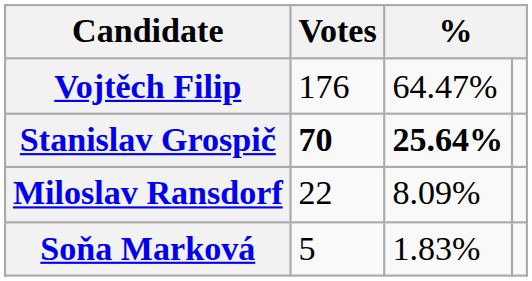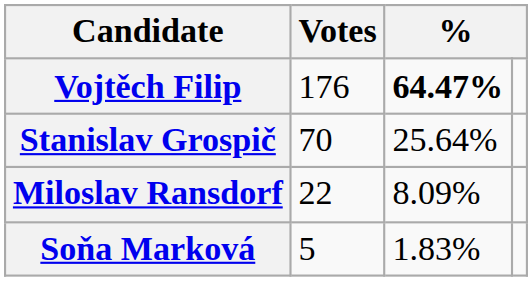Vojtěch Filip | column 3: normal -> bold
Stanislav Grospič | Votes: bold -> normal
Stanislav Grospič | column 3: bold -> normal
